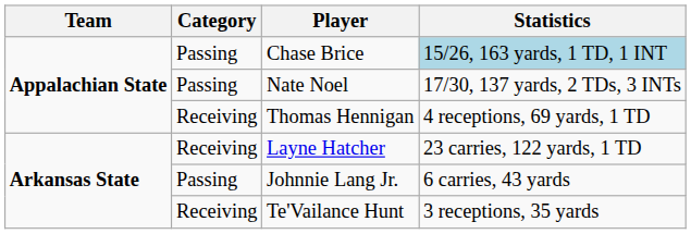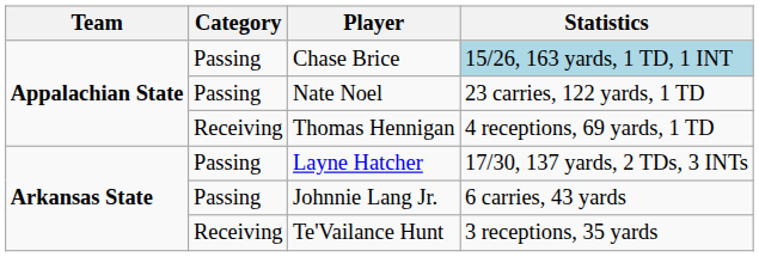Nate Noel | Statistics: 17/30, 137 yards, 2 TDs, 3 INTs -> 23 carries, 122 yards, 1 TD
Layne Hatcher | Category: Receiving -> Passing
Layne Hatcher | Statistics: 23 carries, 122 yards, 1 TD -> 17/30, 137 yards, 2 TDs, 3 INTs
